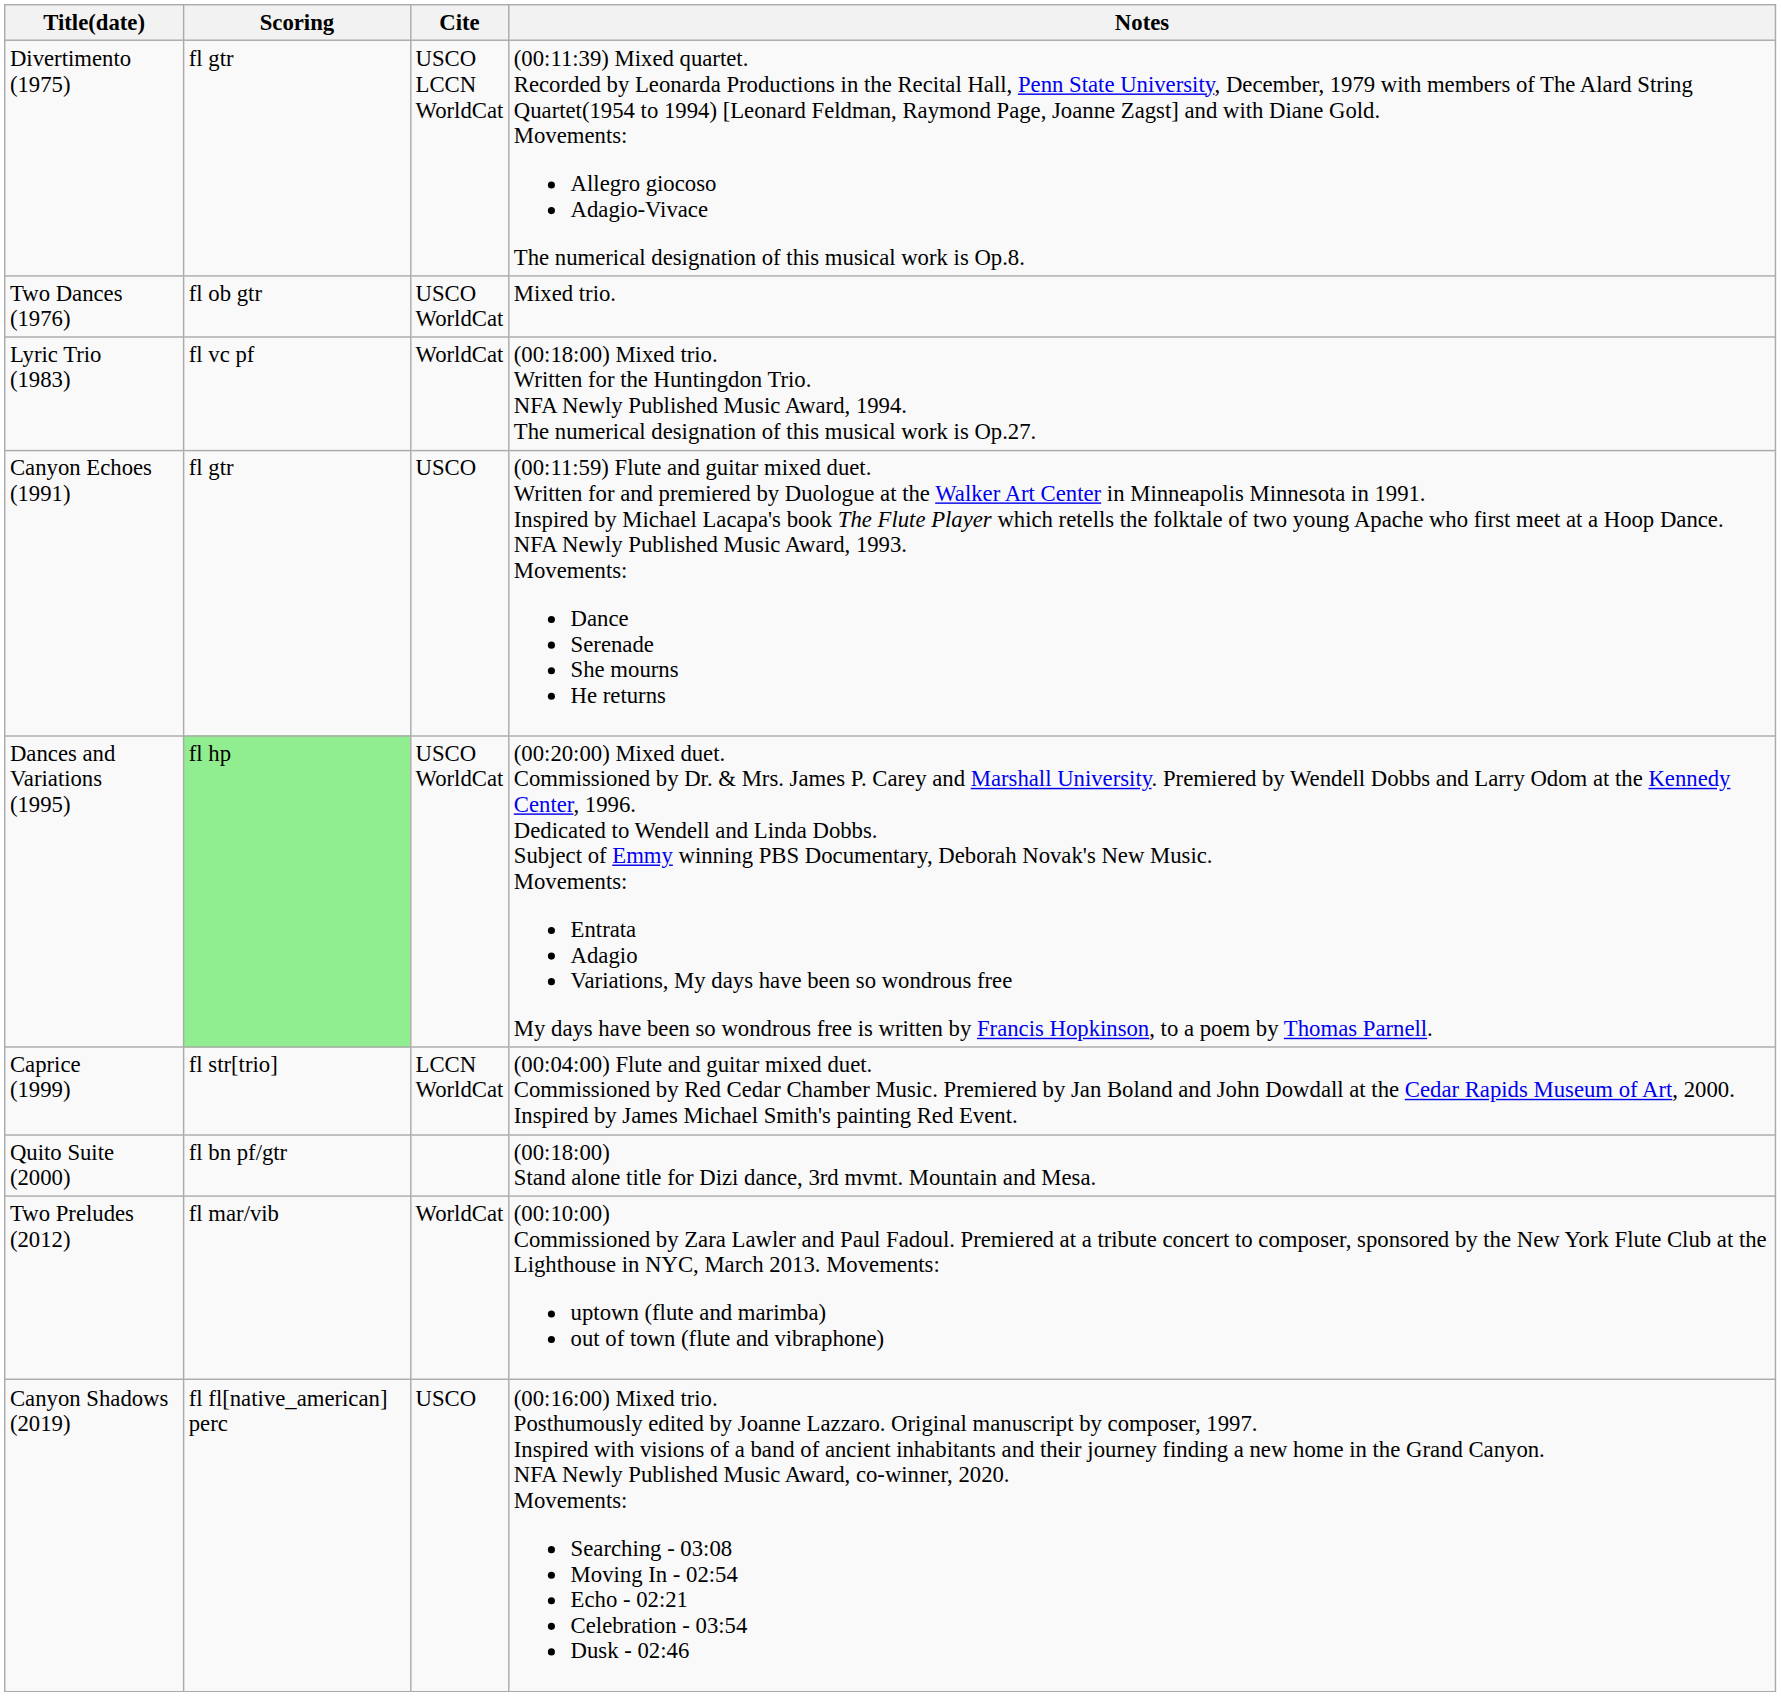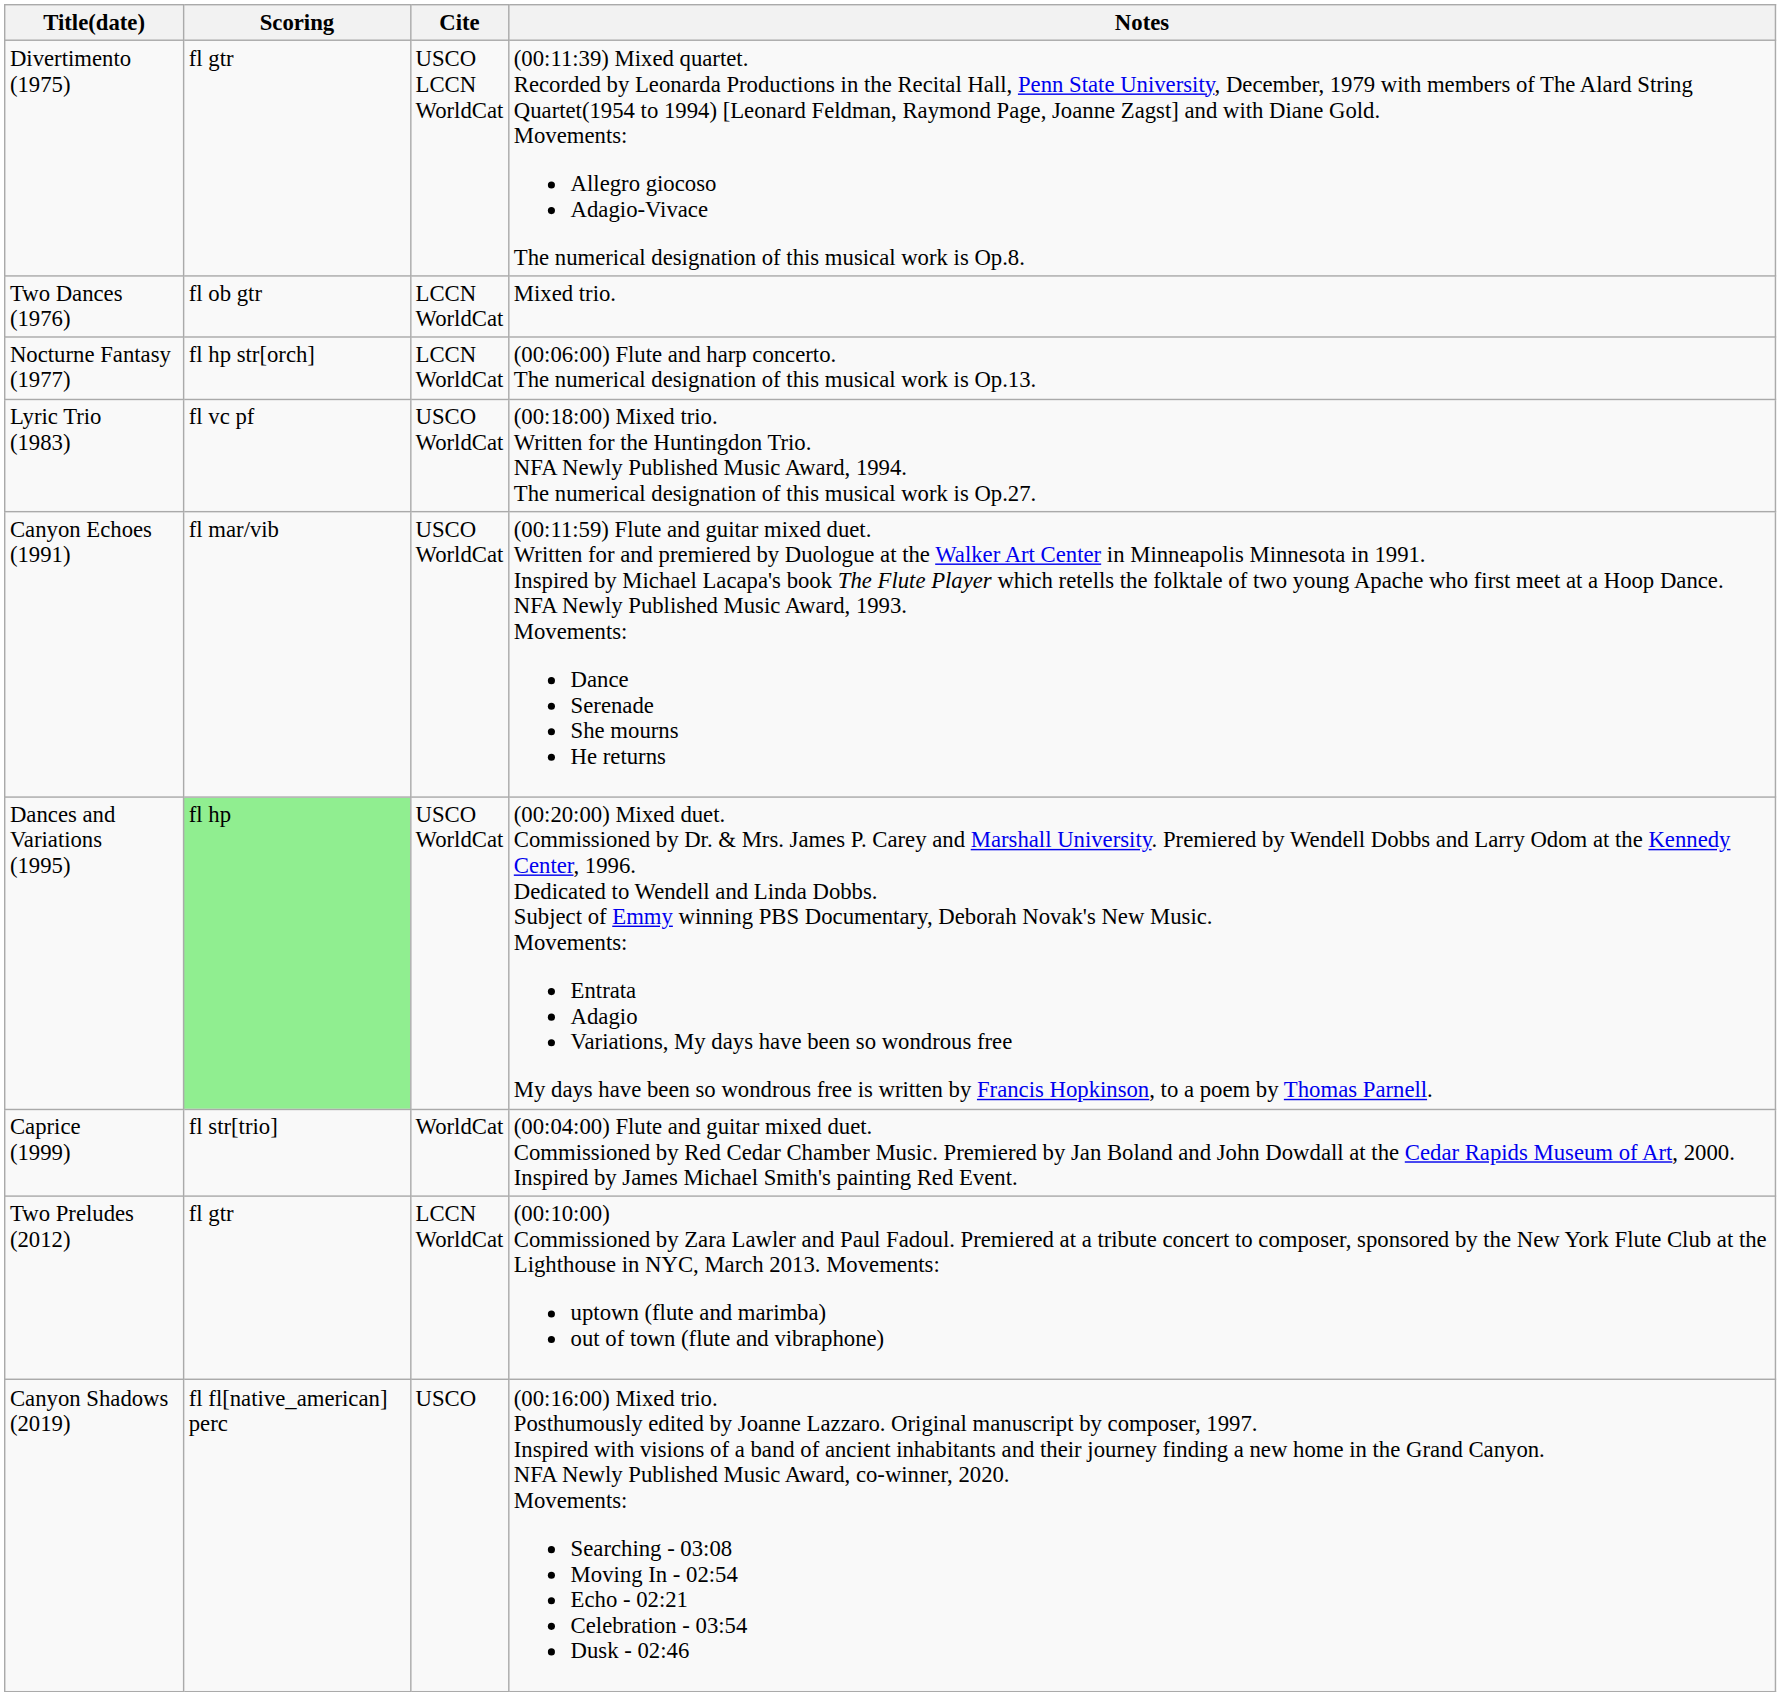Two Dances (1976) | Cite: USCO WorldCat -> LCCN WorldCat
+ row: Nocturne Fantasy (1977) | fl hp str[orch] | LCCN WorldCat | (00:06:00) Flute and harp concerto. The numerical designation of this musical work is Op.13.
Lyric Trio (1983) | Cite: WorldCat -> USCO WorldCat
Canyon Echoes (1991) | Scoring: fl gtr -> fl mar/vib
Canyon Echoes (1991) | Cite: USCO -> USCO WorldCat
Caprice (1999) | Cite: LCCN WorldCat -> WorldCat
- row: Quito Suite (2000) | fl bn pf/gtr | (00:18:00) Stand alone title for Dizi dance, 3rd mvmt. Mountain and Mesa.
Two Preludes (2012) | Scoring: fl mar/vib -> fl gtr
Two Preludes (2012) | Cite: WorldCat -> LCCN WorldCat
